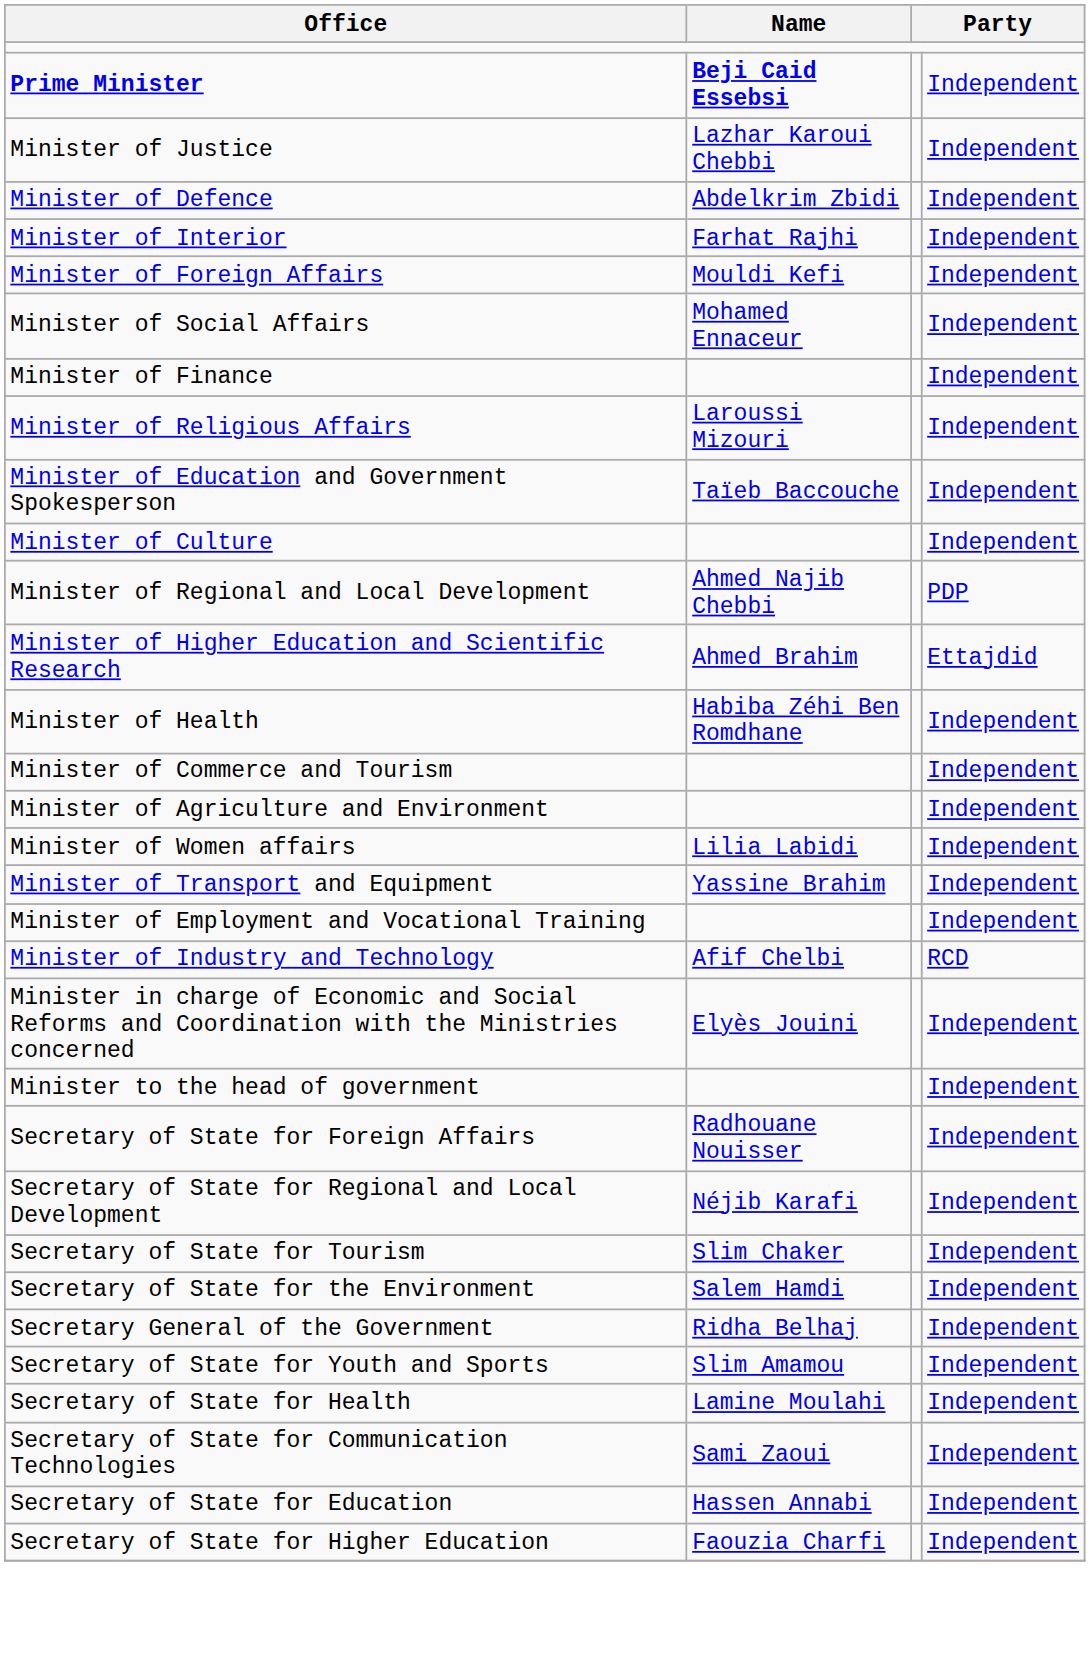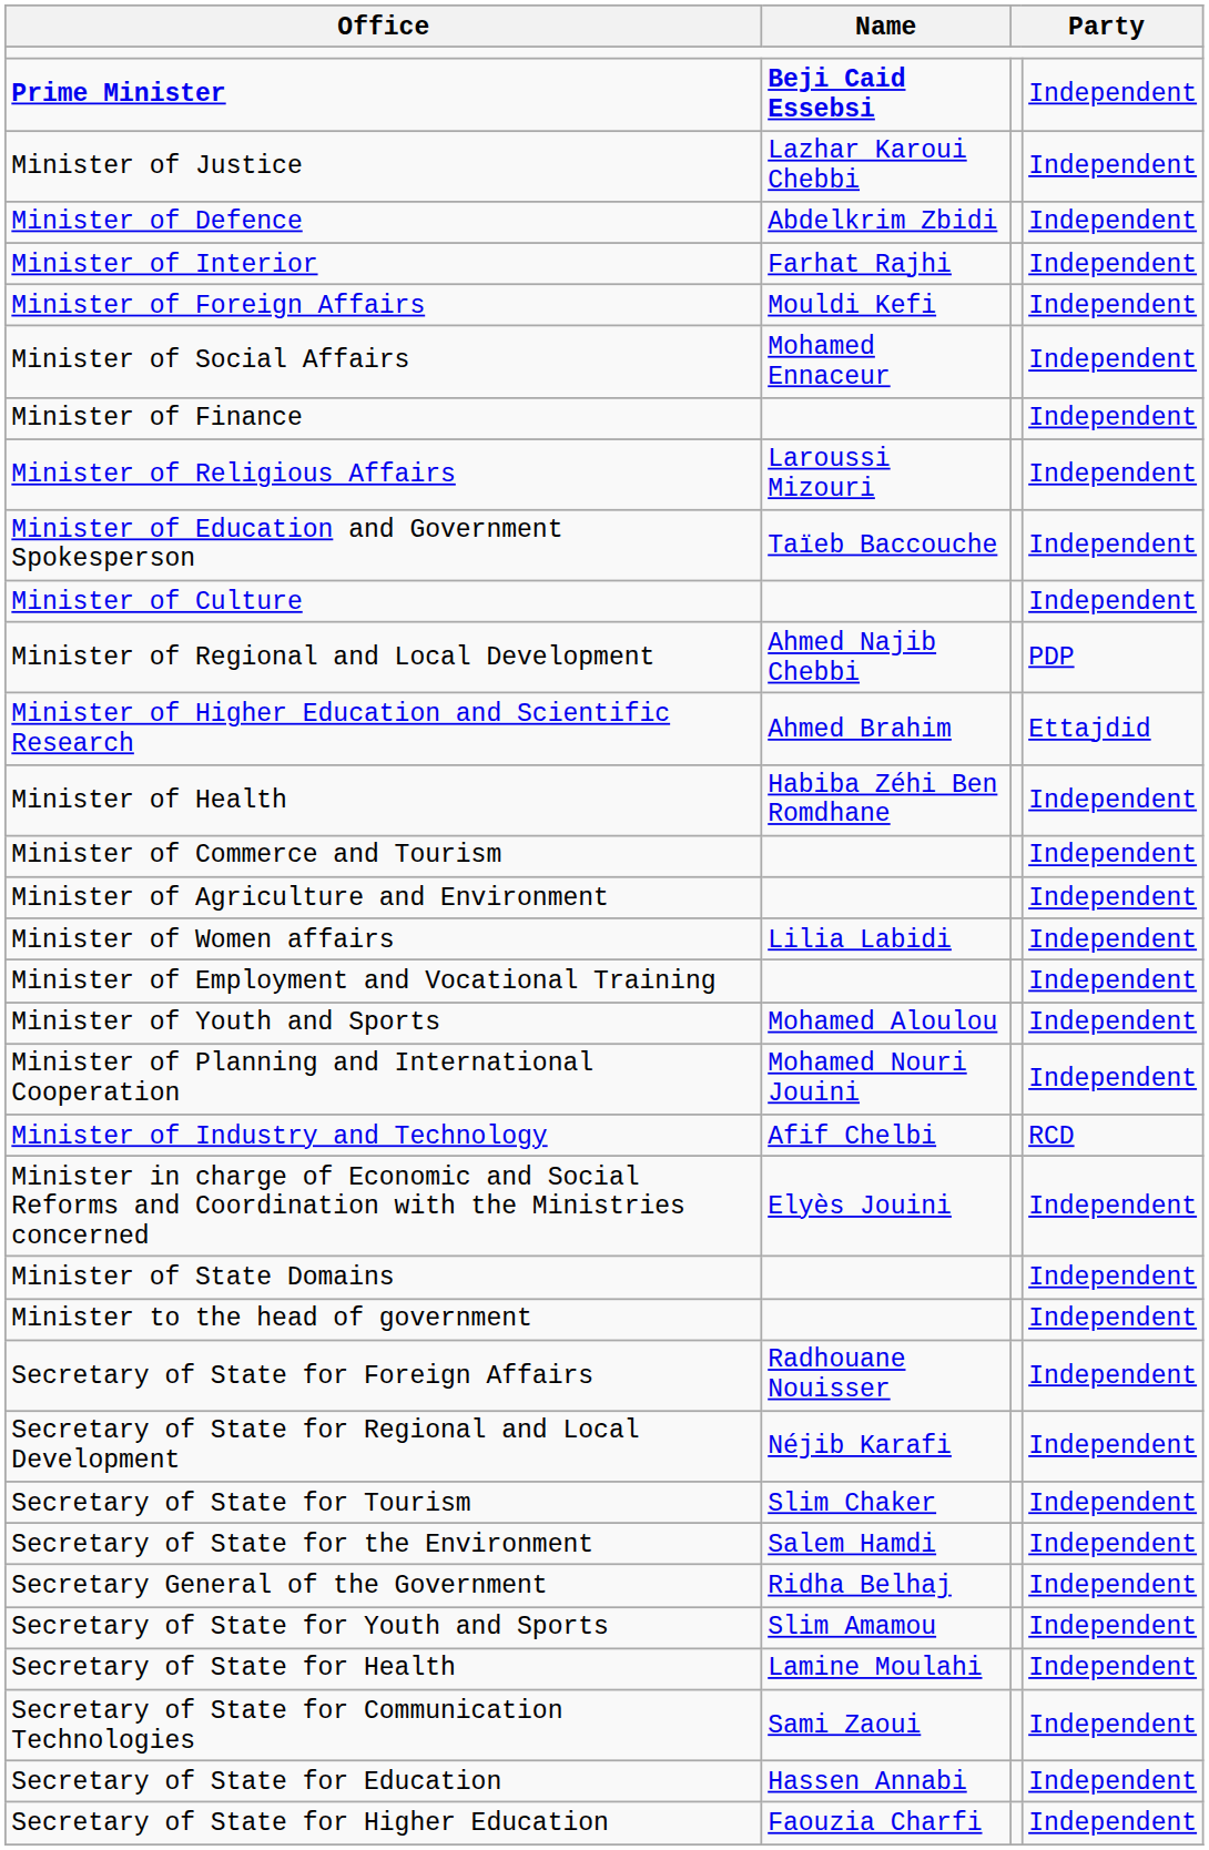- row: Minister of Transport and Equipment | Yassine Brahim | Independent
+ row: Minister of Youth and Sports | Mohamed Aloulou | Independent
+ row: Minister of Planning and International Cooperation | Mohamed Nouri Jouini | Independent
+ row: Minister of State Domains | Independent
